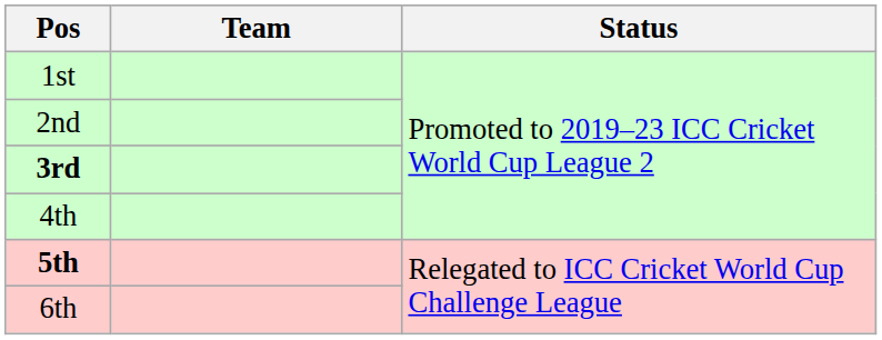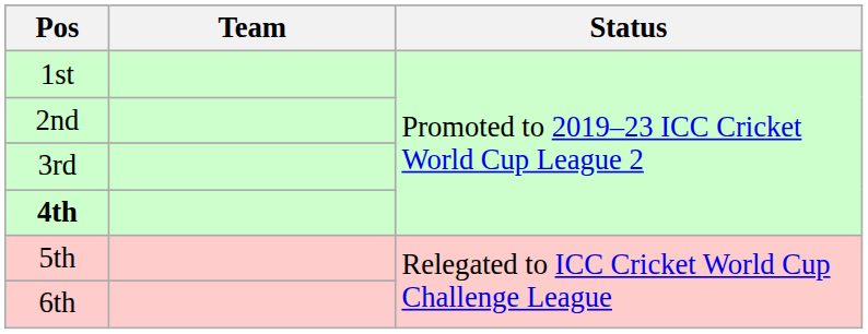3rd | Pos: bold -> normal
4th | Pos: normal -> bold
5th | Pos: bold -> normal
